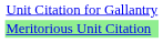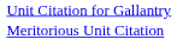row 2 | column 1: lightgreen background -> no background
